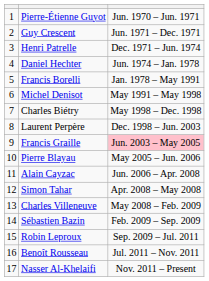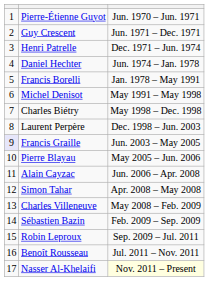Francis Graille | column 1: no background -> lavender background
Francis Graille | column 3: pink background -> no background
Nasser Al-Khelaifi | column 3: no background -> lightyellow background
